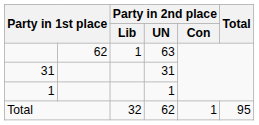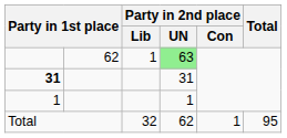row 3 | Party in 2nd place / UN: no background -> lightgreen background
row 4 | column 1: normal -> bold
